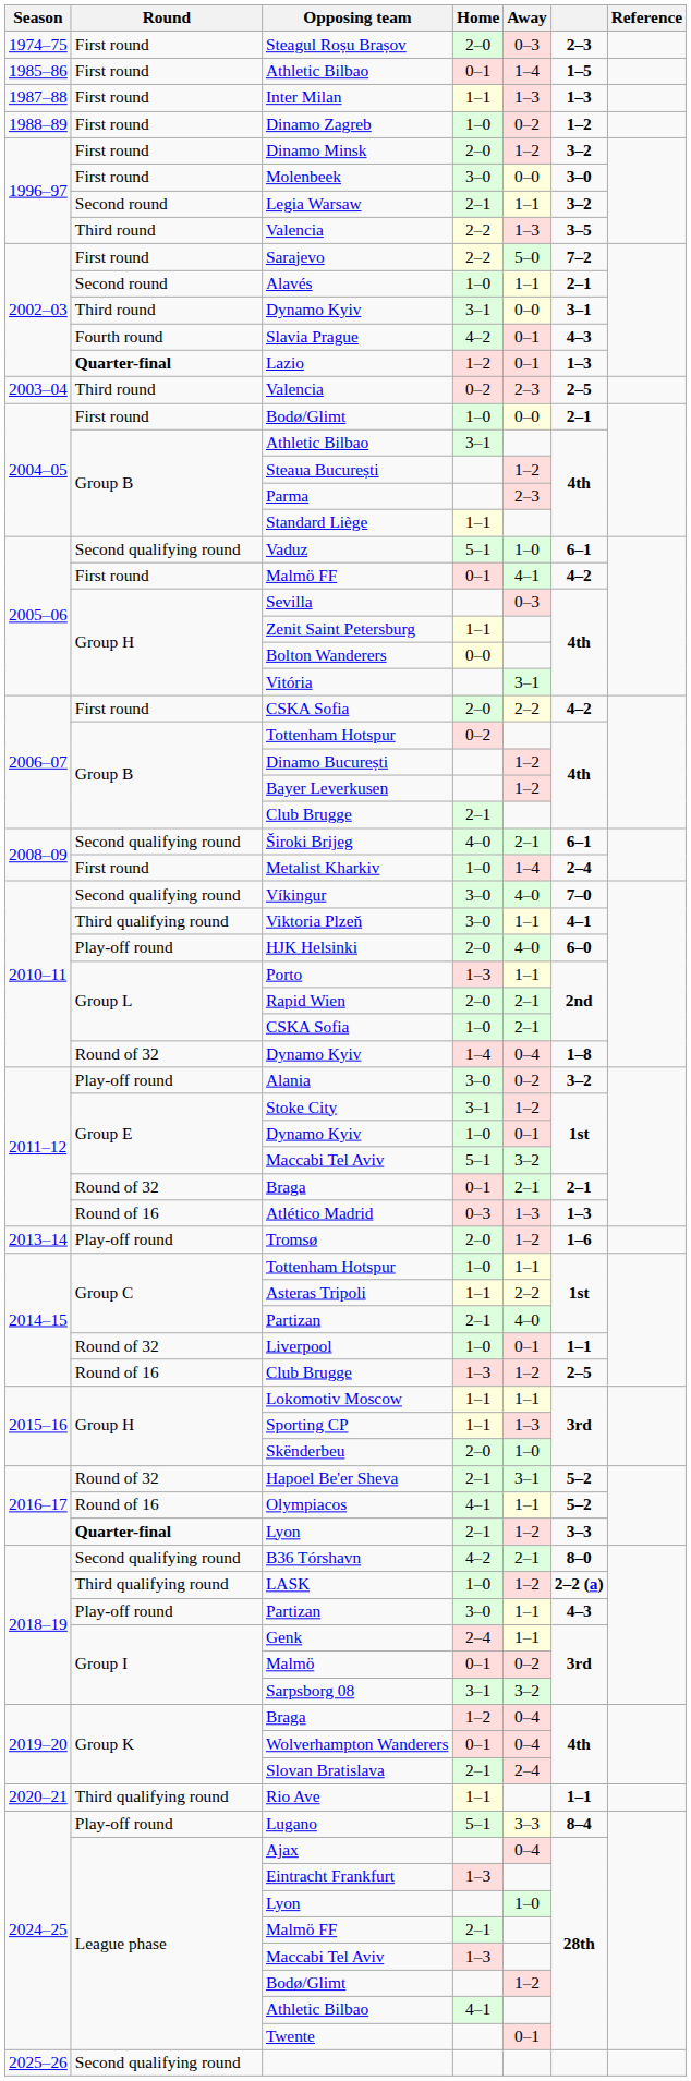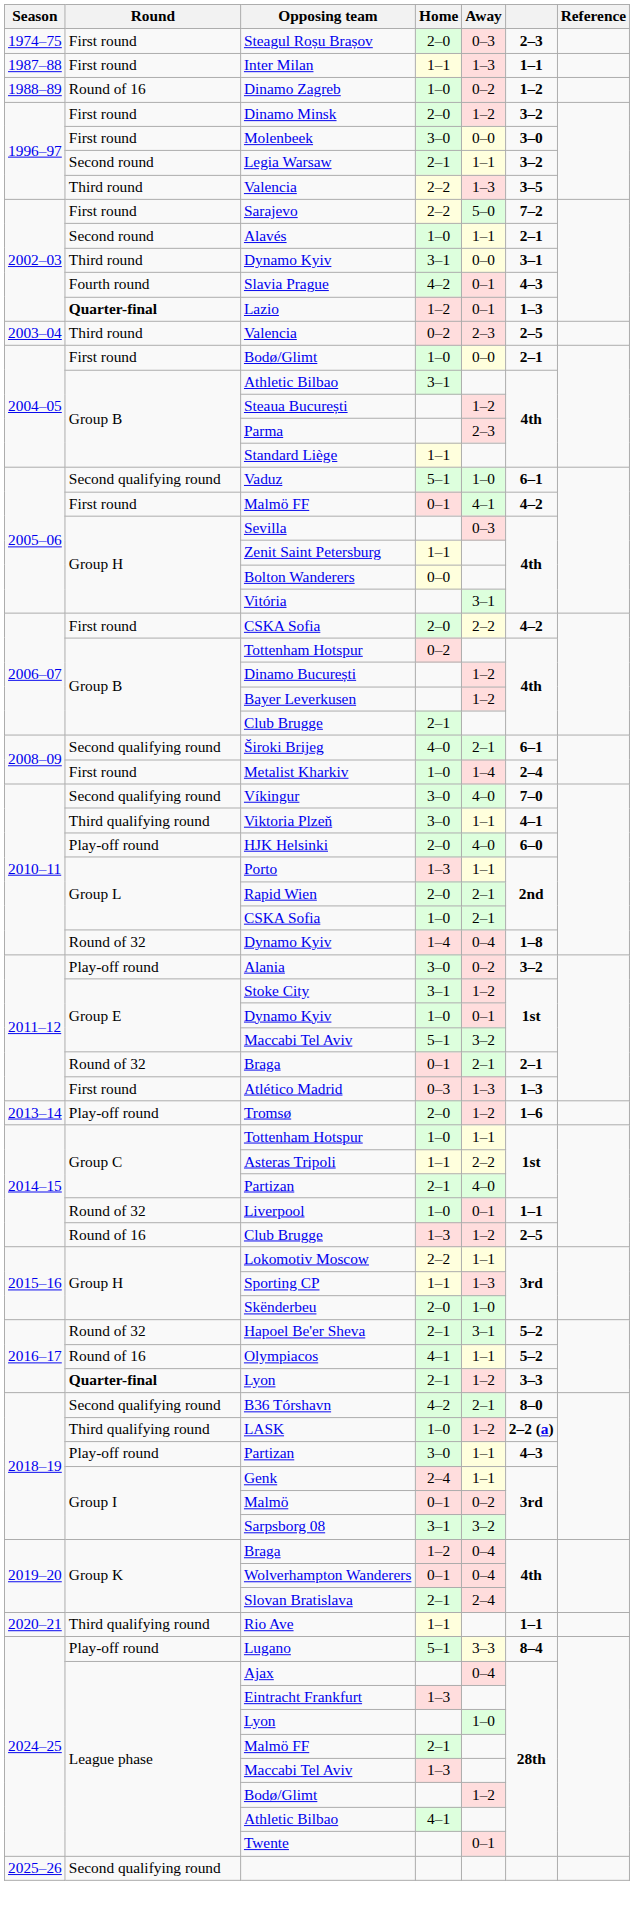- row: 1985–86 | First round | Athletic Bilbao | 0–1 | 1–4 | 1–5
Inter Milan | column 6: 1–3 -> 1–1
Dinamo Zagreb | Round: First round -> Round of 16
Atlético Madrid | Round: Round of 16 -> First round
Lokomotiv Moscow | Home: 1–1 -> 2–2
